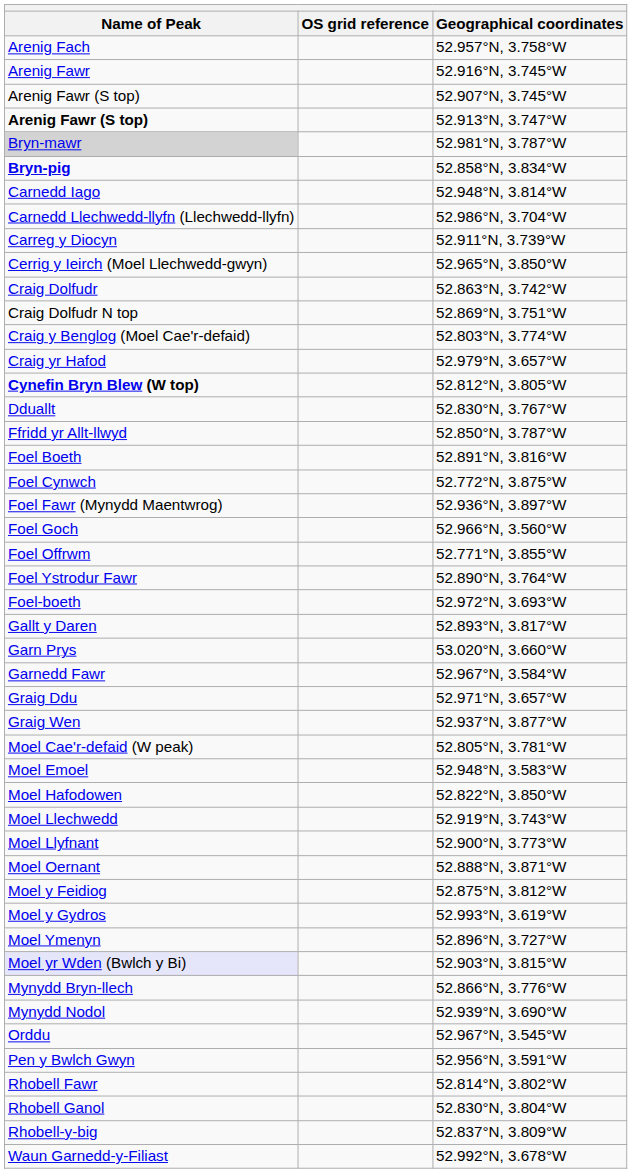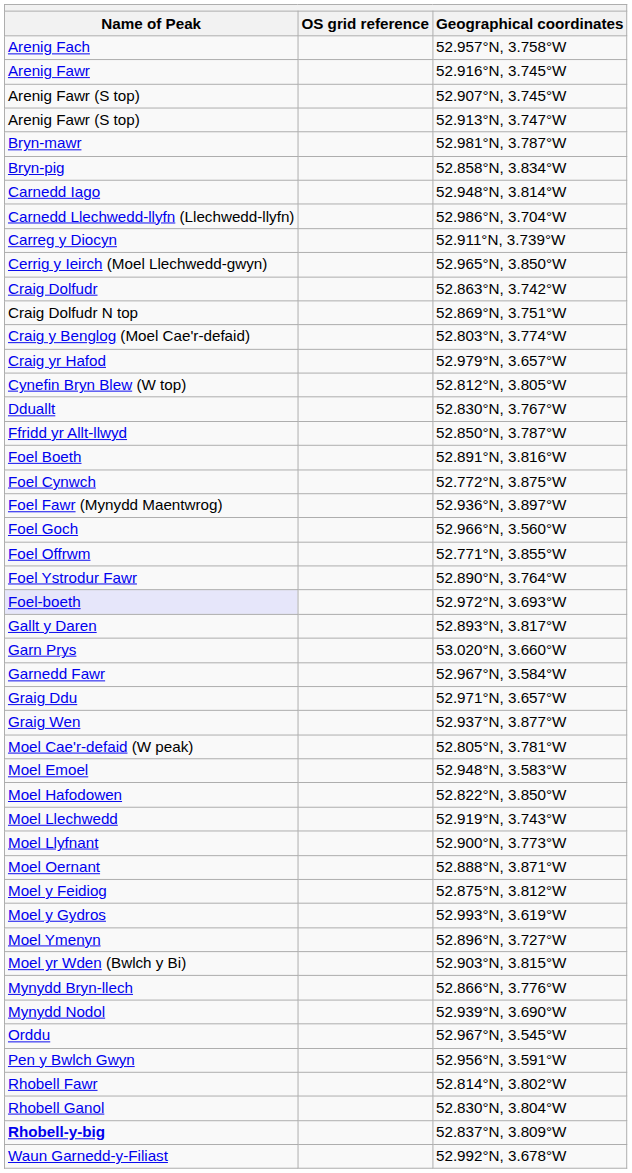52.913°N, 3.747°W | Name of Peak: bold -> normal
52.981°N, 3.787°W | Name of Peak: lightgrey background -> no background
52.858°N, 3.834°W | Name of Peak: bold -> normal
52.812°N, 3.805°W | Name of Peak: bold -> normal
52.972°N, 3.693°W | Name of Peak: no background -> lavender background
52.903°N, 3.815°W | Name of Peak: lavender background -> no background
52.837°N, 3.809°W | Name of Peak: normal -> bold
